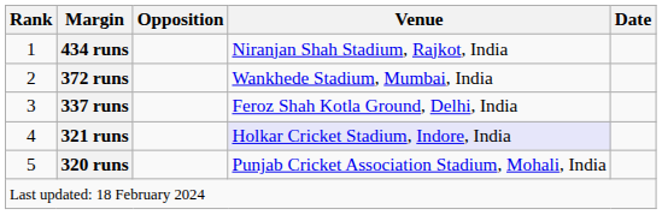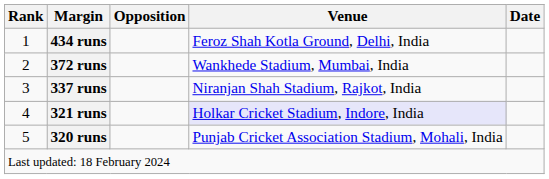434 runs | Venue: Niranjan Shah Stadium, Rajkot, India -> Feroz Shah Kotla Ground, Delhi, India
337 runs | Venue: Feroz Shah Kotla Ground, Delhi, India -> Niranjan Shah Stadium, Rajkot, India
